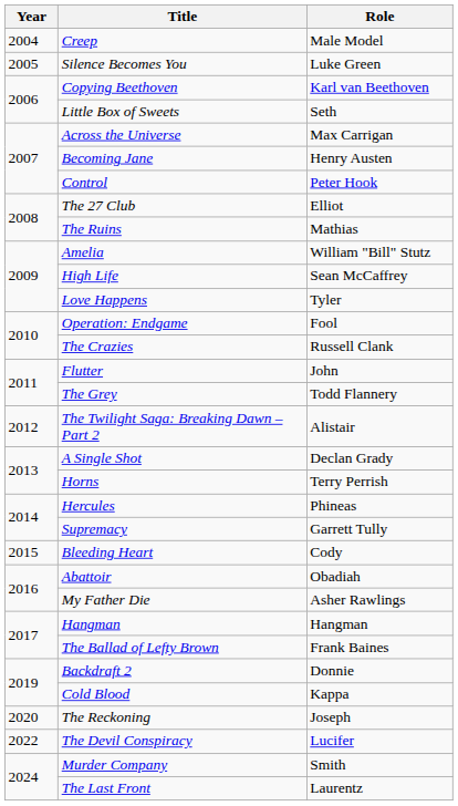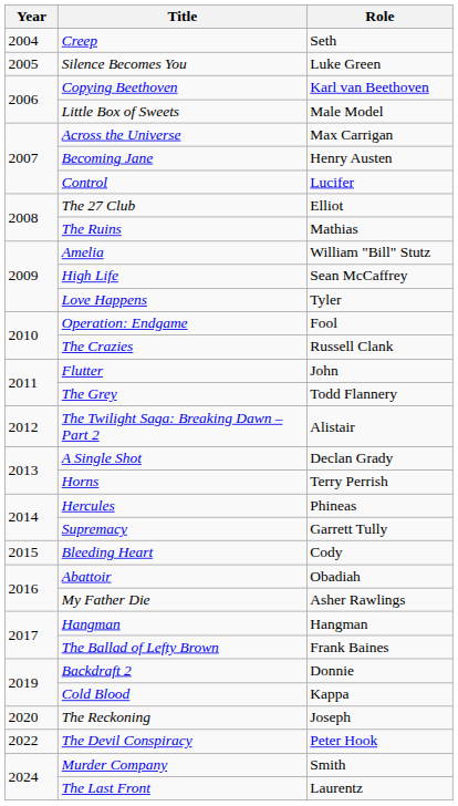Creep | Role: Male Model -> Seth
Little Box of Sweets | Role: Seth -> Male Model
Control | Role: Peter Hook -> Lucifer
The Devil Conspiracy | Role: Lucifer -> Peter Hook
